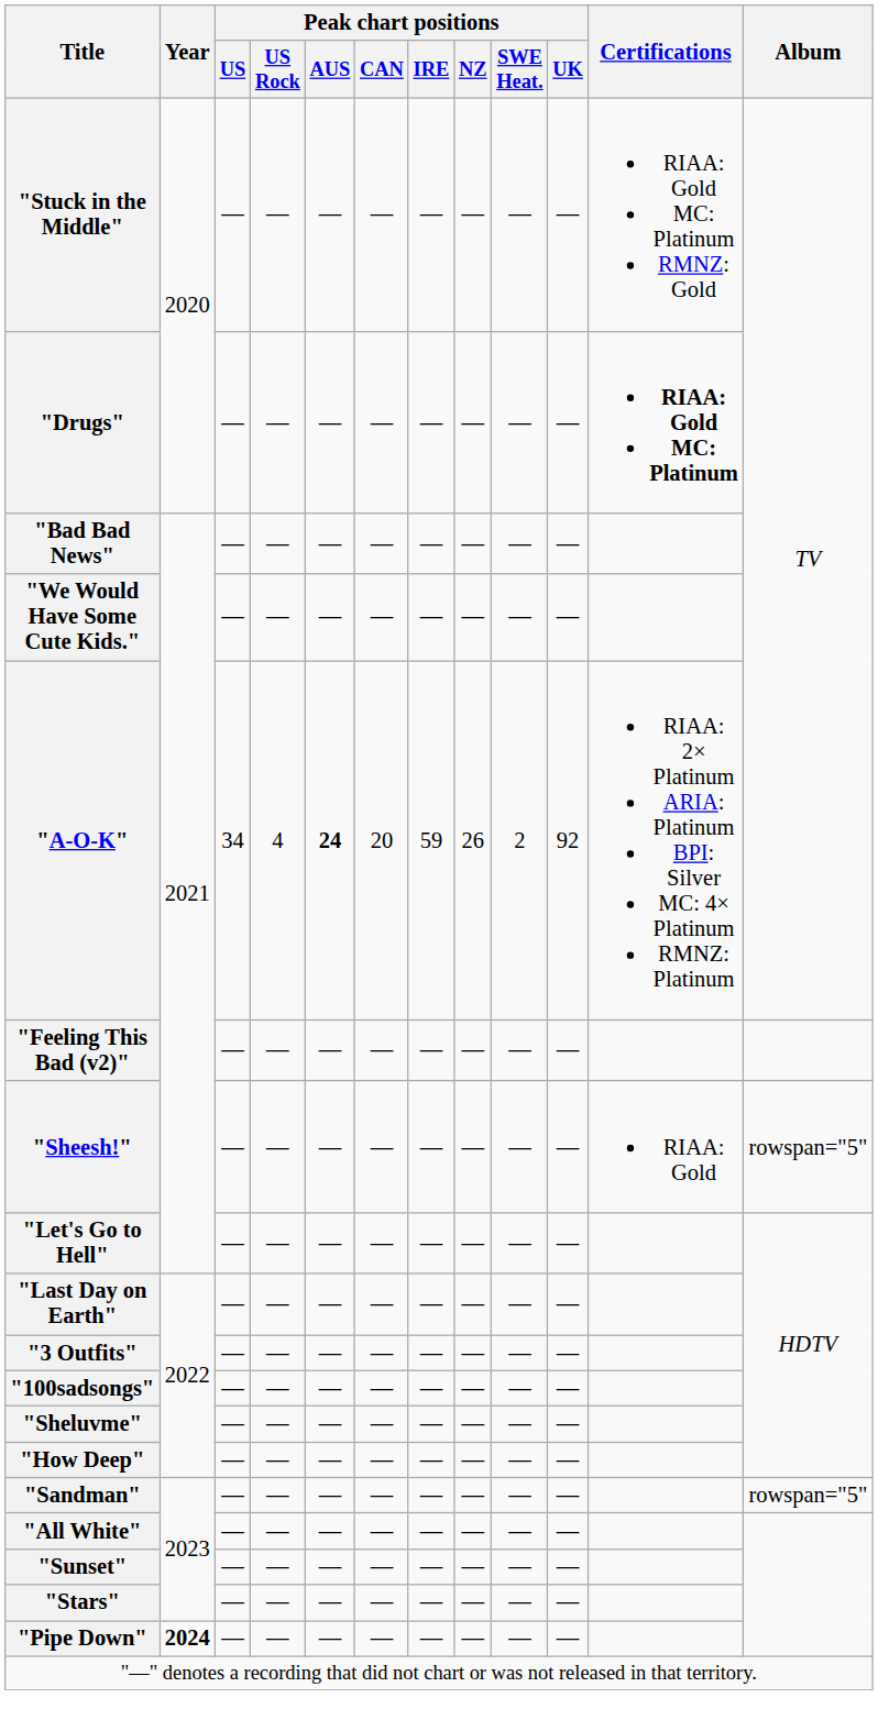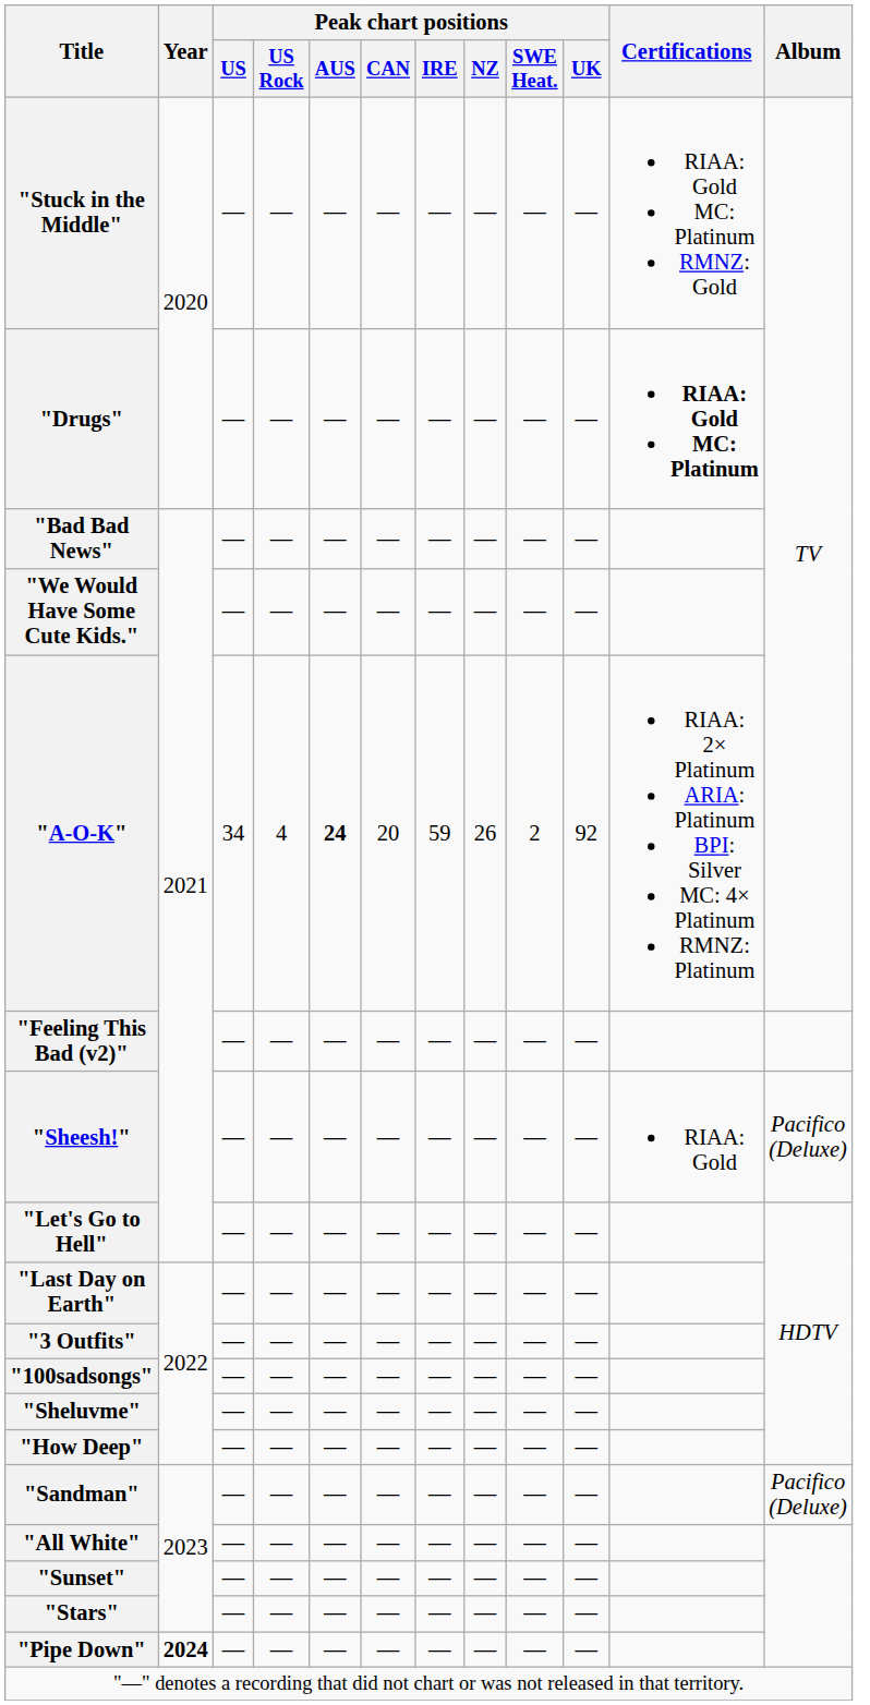"Sheesh!" | Album: rowspan="5" -> Pacifico (Deluxe)
"Sandman" | Album: rowspan="5" -> Pacifico (Deluxe)
